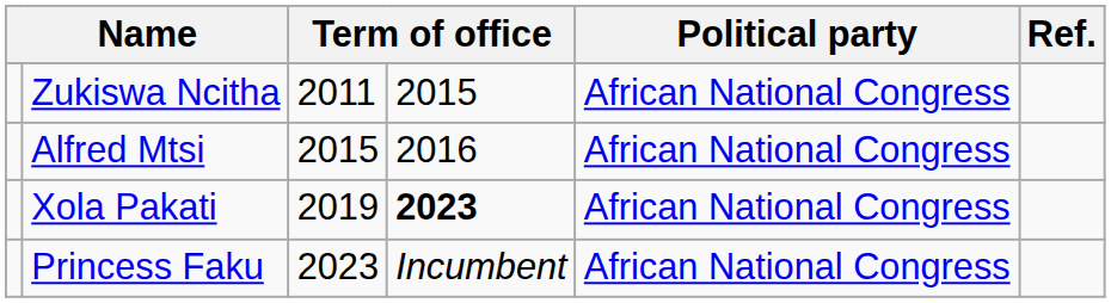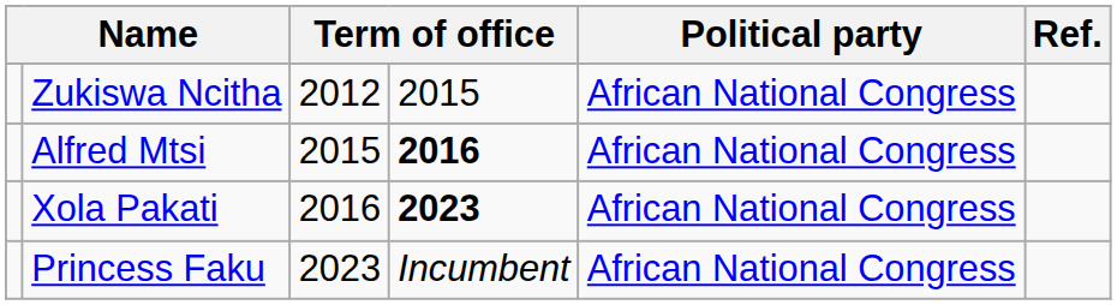Zukiswa Ncitha | column 3: 2011 -> 2012
Alfred Mtsi | column 4: normal -> bold
Xola Pakati | column 3: 2019 -> 2016
